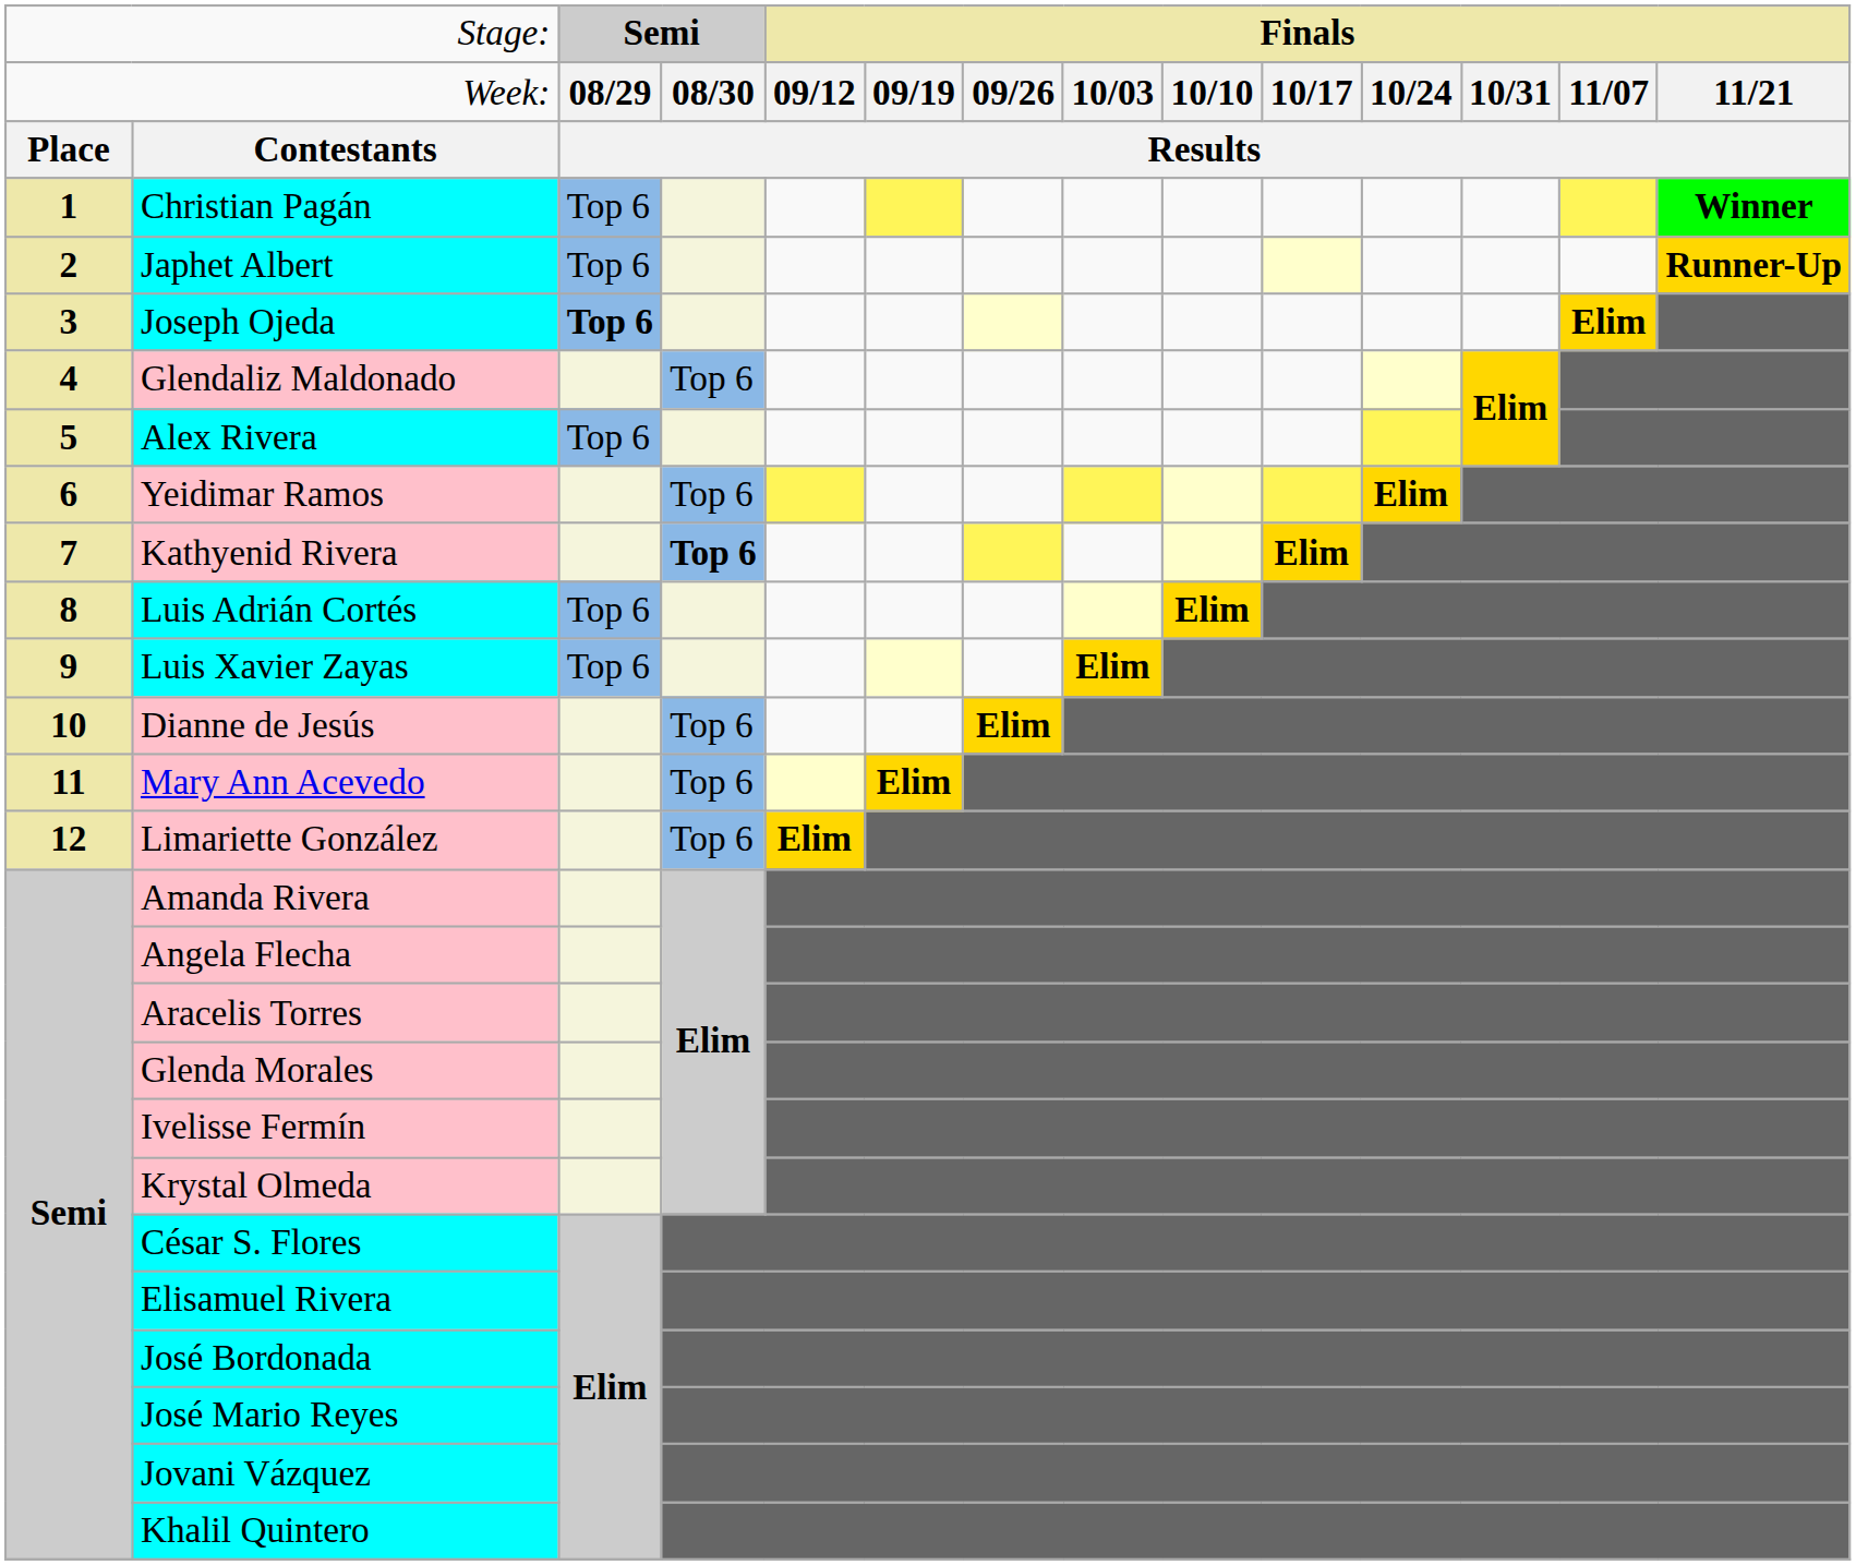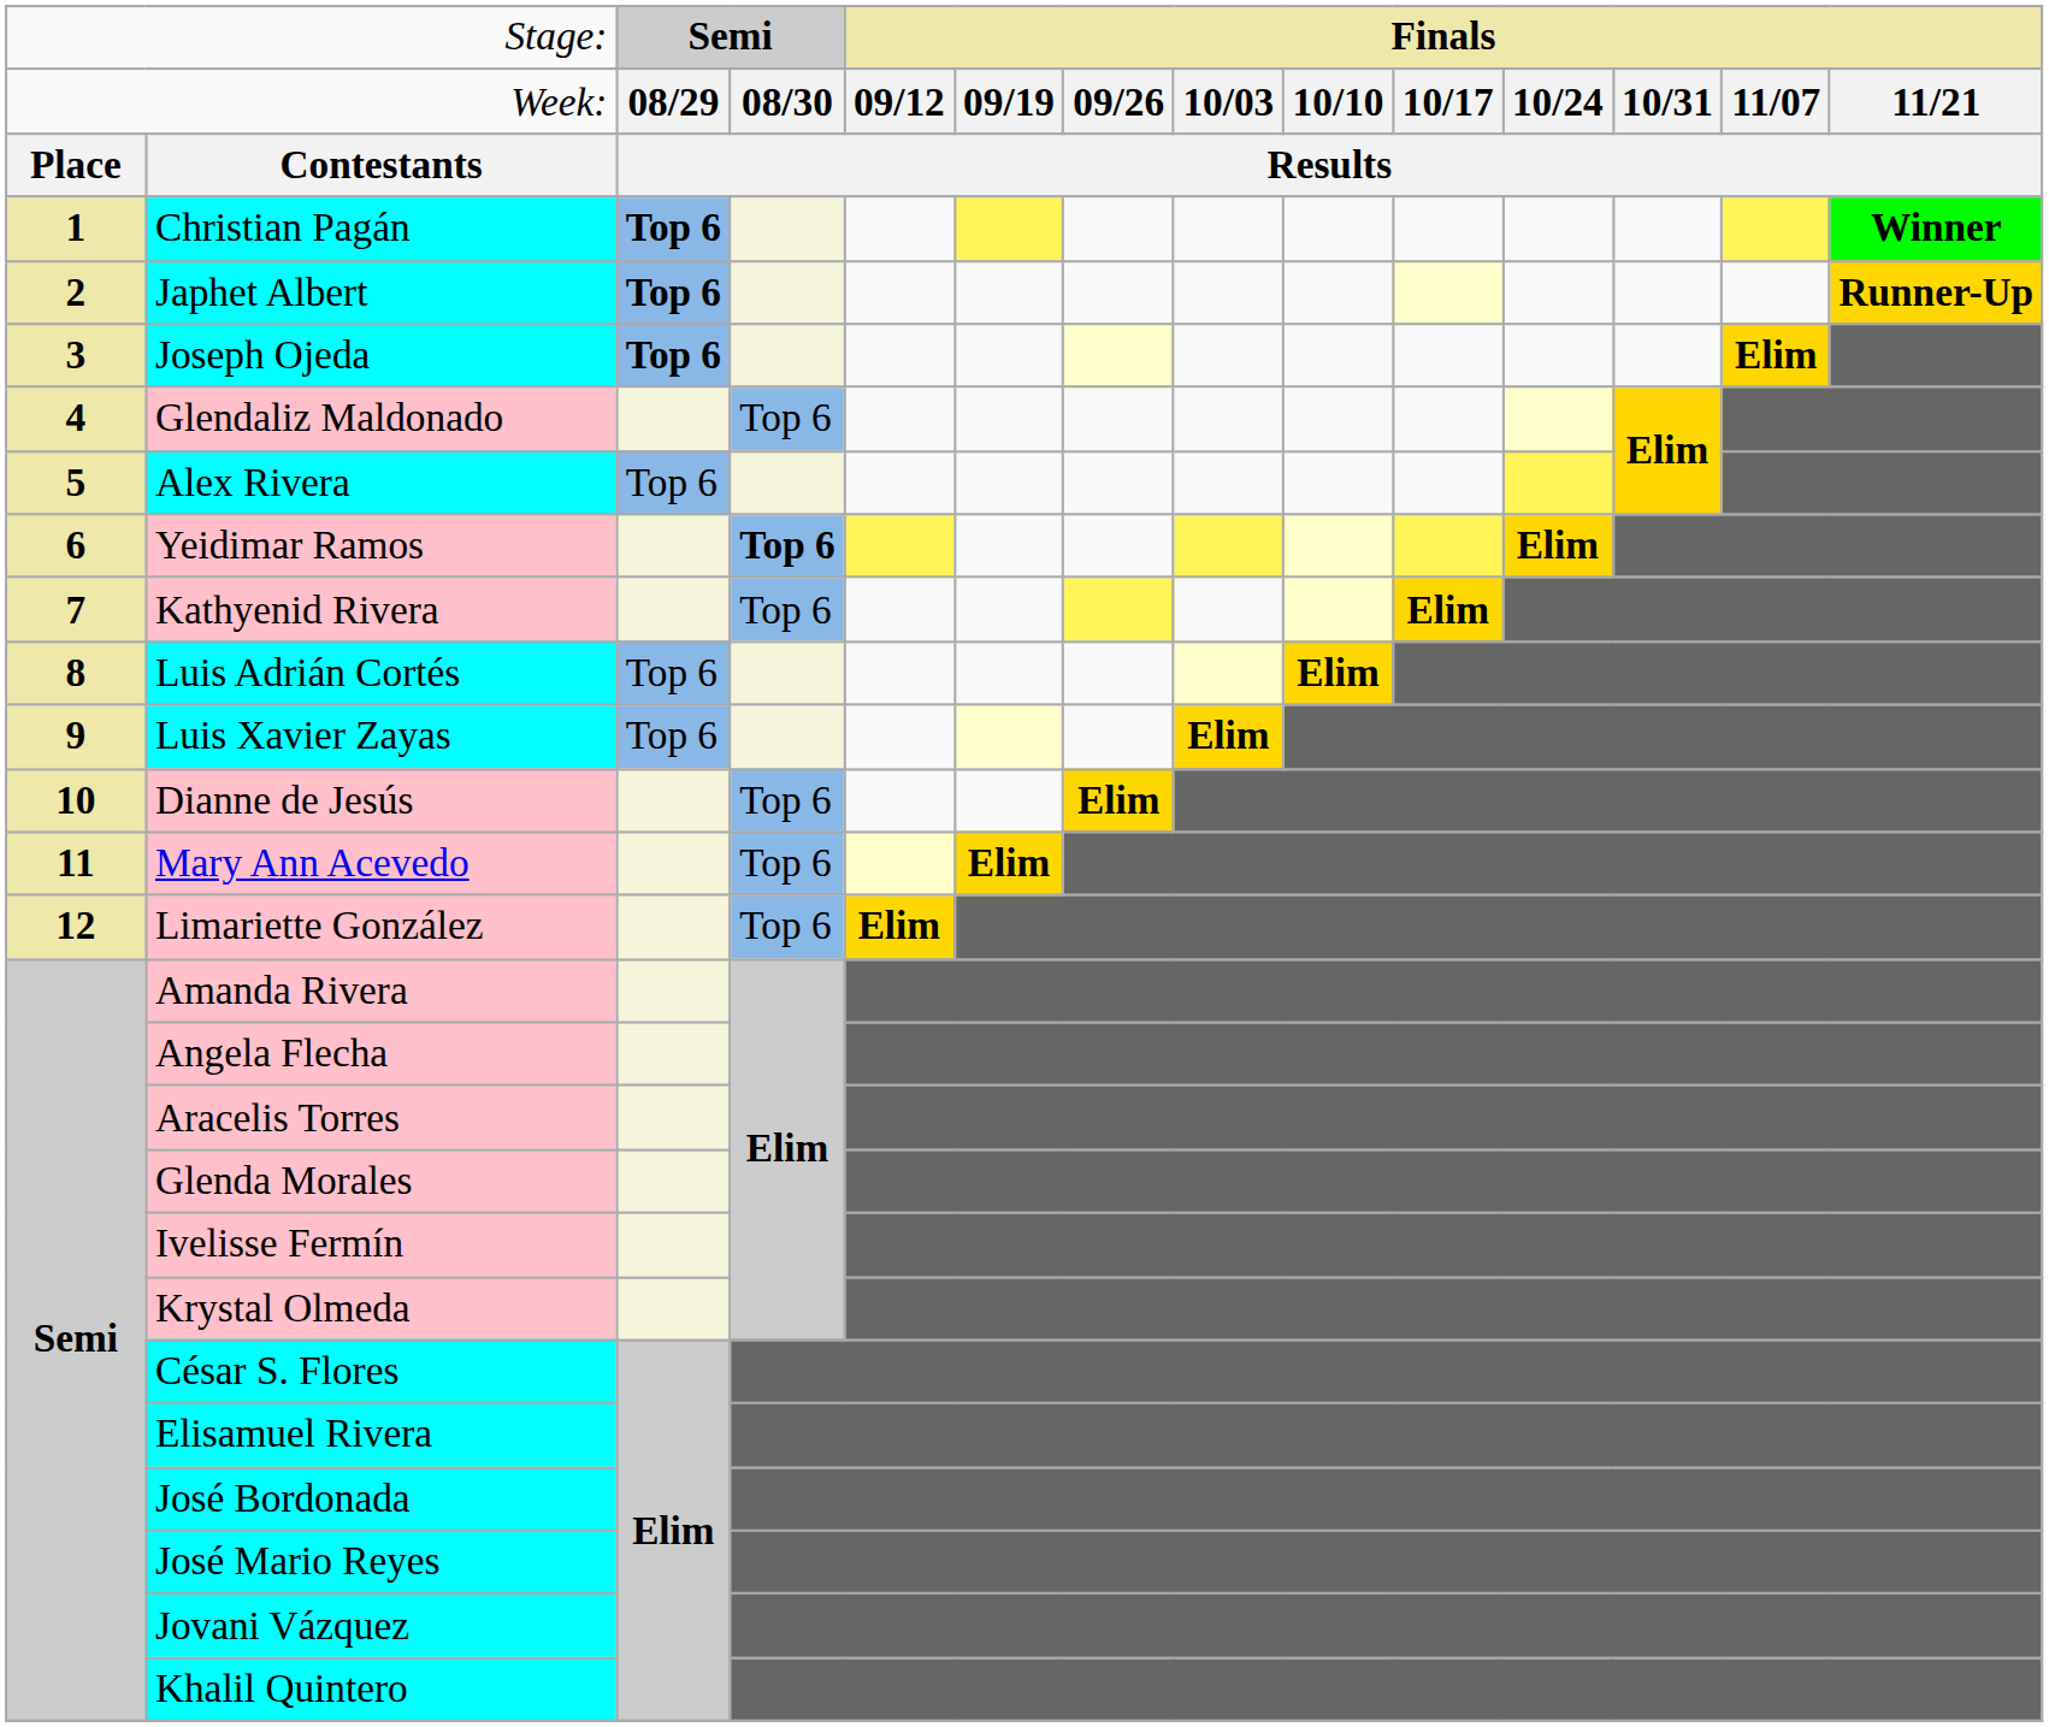Christian Pagán | column 3: normal -> bold
Japhet Albert | column 3: normal -> bold
Yeidimar Ramos | column 4: normal -> bold
Kathyenid Rivera | column 4: bold -> normal
